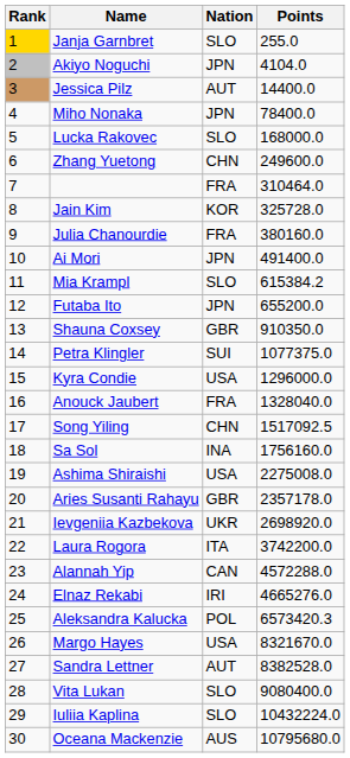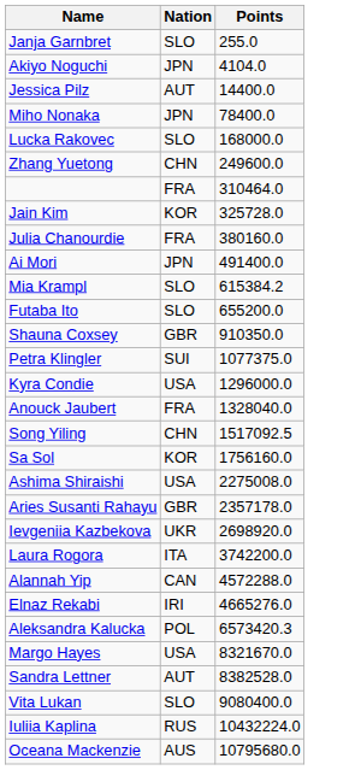- column: Rank | 1 | 2 | 3 | 4 | 5 | 6 | 7 | 8 | 9 | 10 | 11 | 12 | 13 | 14 | 15 | 16 | 17 | 18 | 19 | 20 | 21 | 22 | 23 | 24 | 25 | 26 | 27 | 28 | 29 | 30
Futaba Ito | Nation: JPN -> SLO
Sa Sol | Nation: INA -> KOR
Iuliia Kaplina | Nation: SLO -> RUS
